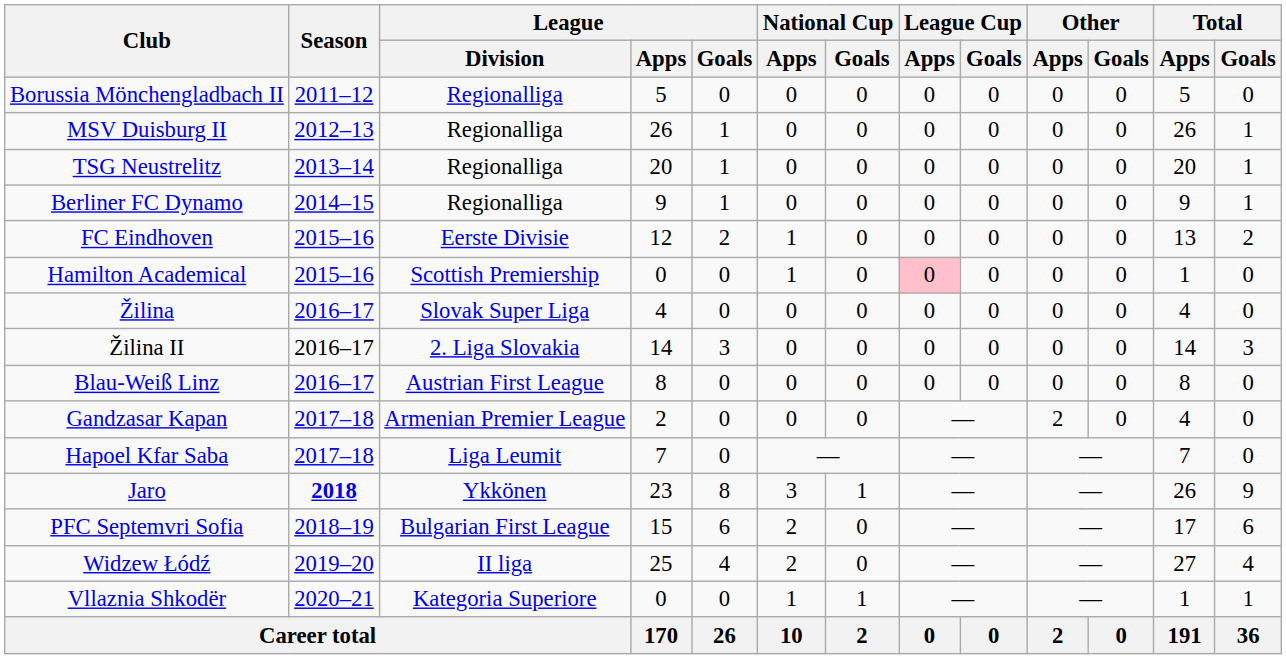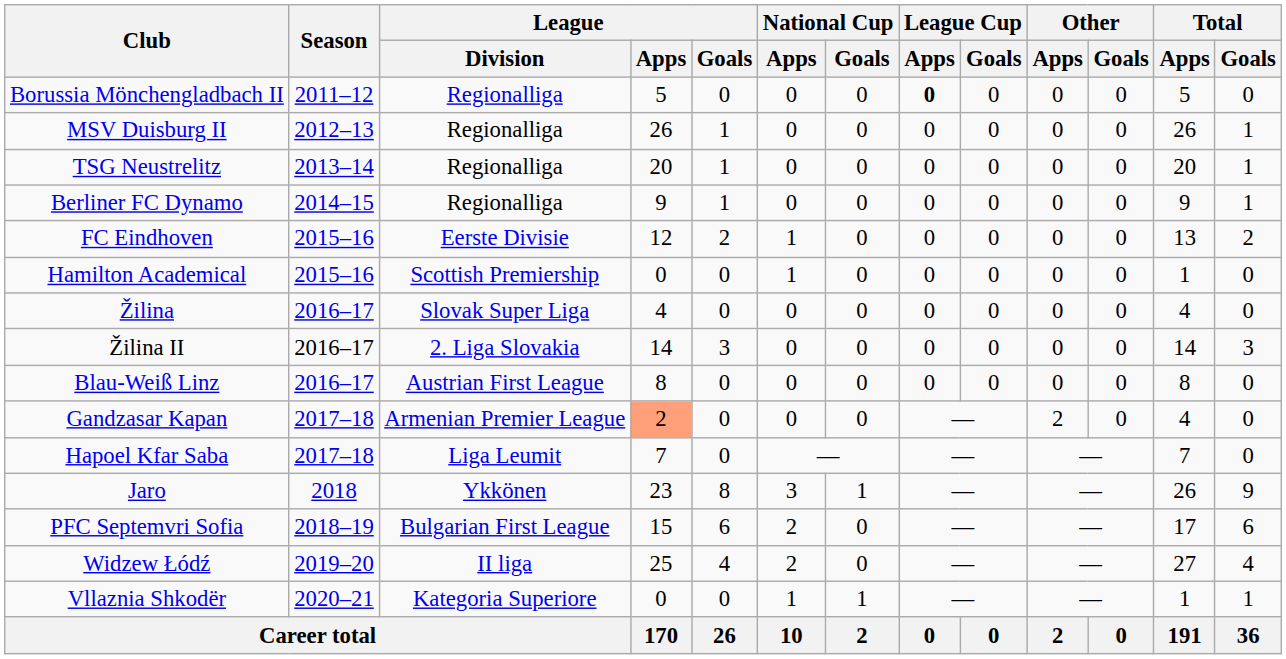Borussia Mönchengladbach II | League Cup / Apps: normal -> bold
Hamilton Academical | League Cup / Apps: pink background -> no background
Gandzasar Kapan | League / Apps: no background -> lightsalmon background
Jaro | Season: bold -> normal
